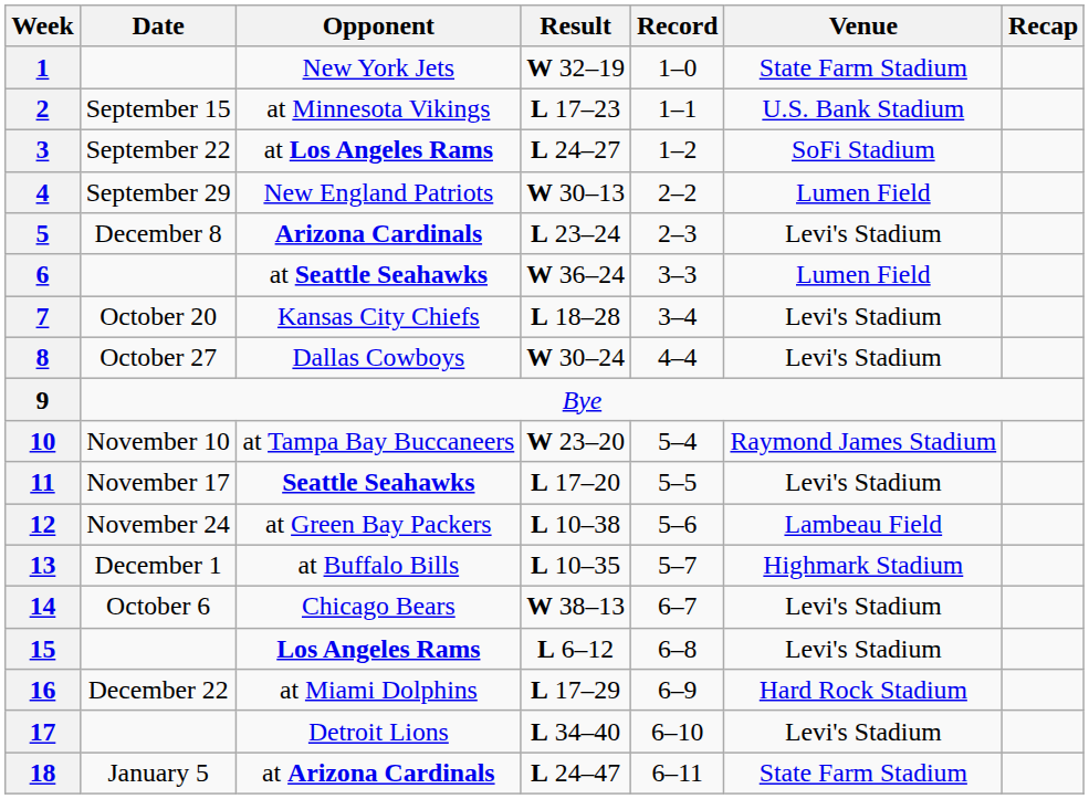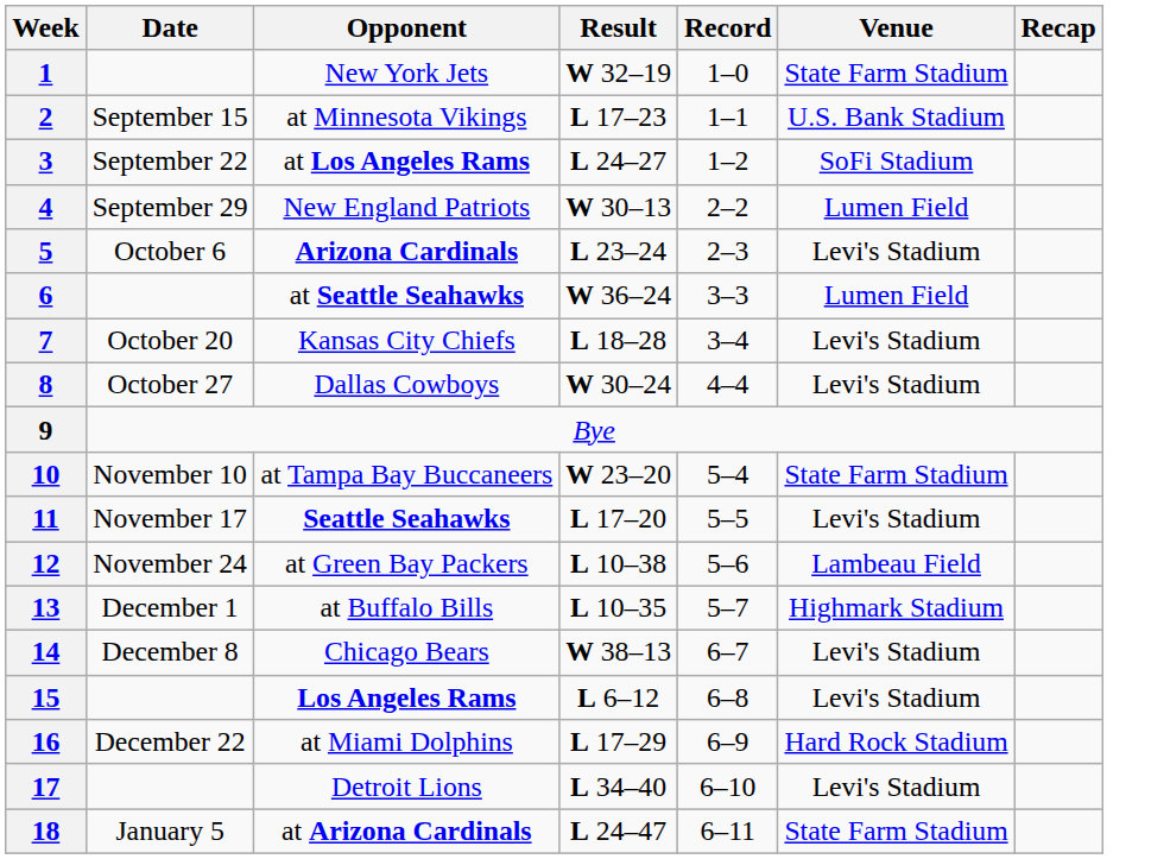5 | Date: December 8 -> October 6
10 | Venue: Raymond James Stadium -> State Farm Stadium
14 | Date: October 6 -> December 8
